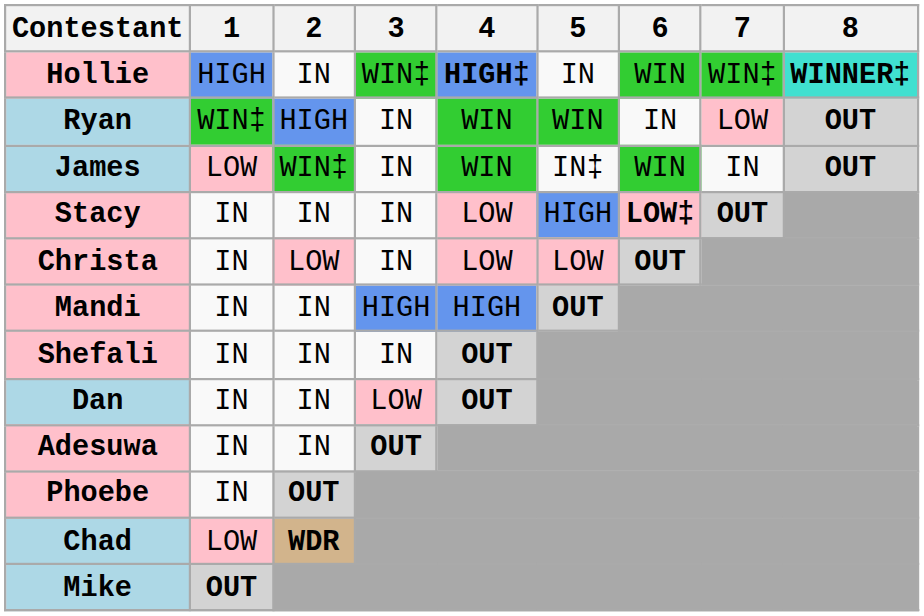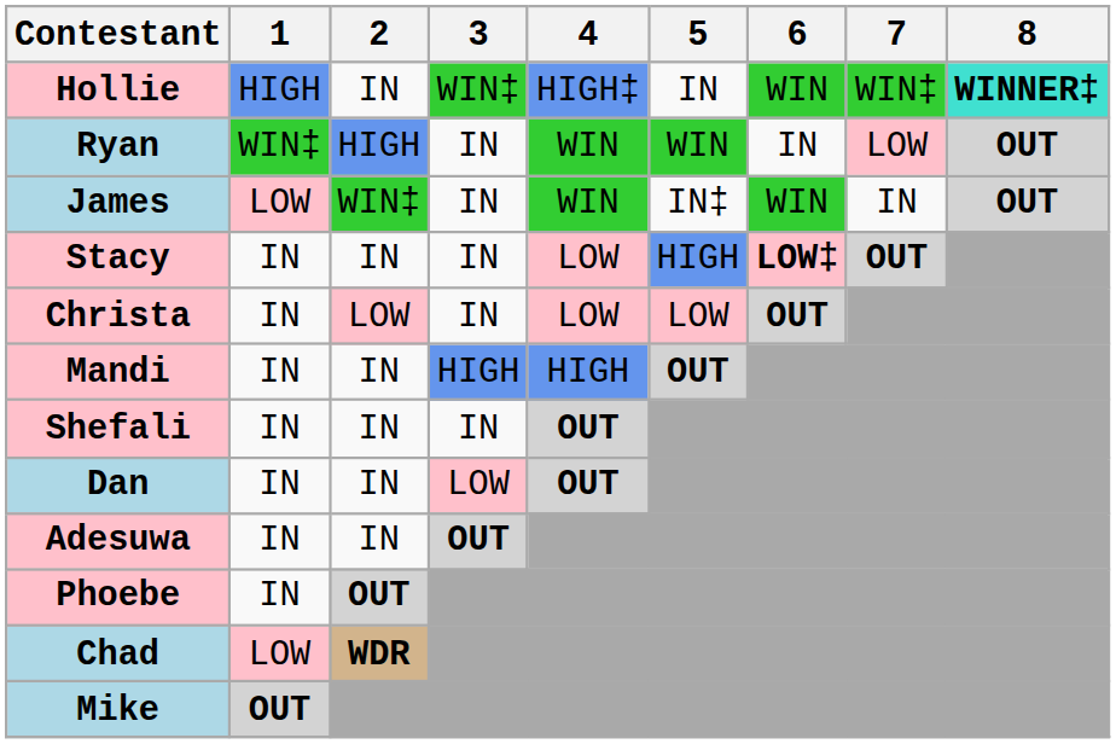Hollie | 4: bold -> normal
